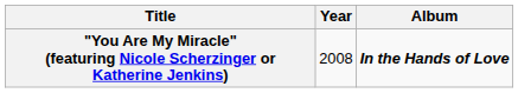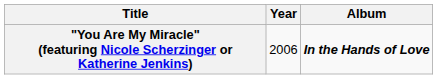row 2 | Year: 2008 -> 2006
